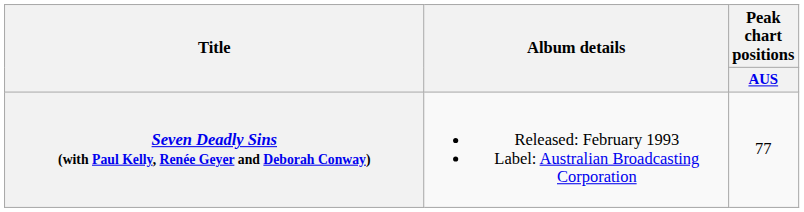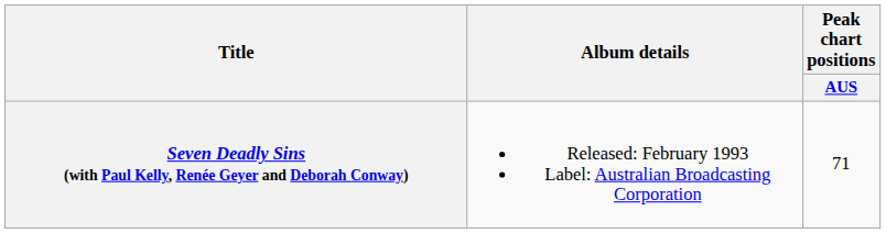row 3 | Peak chart positions / AUS: 77 -> 71
